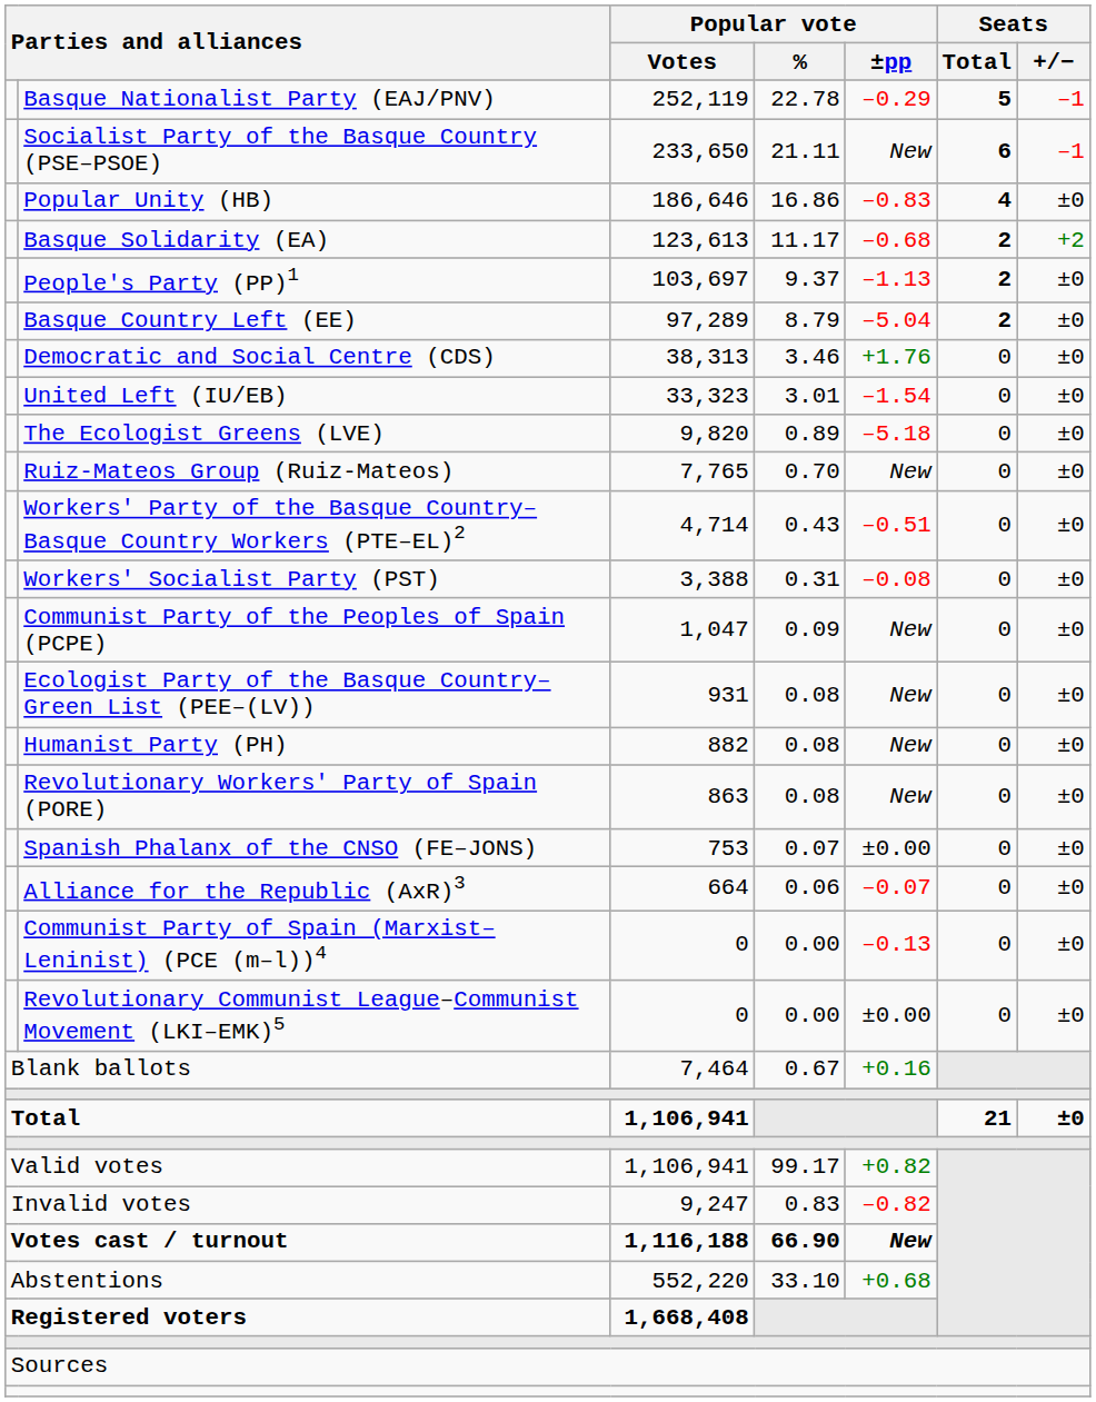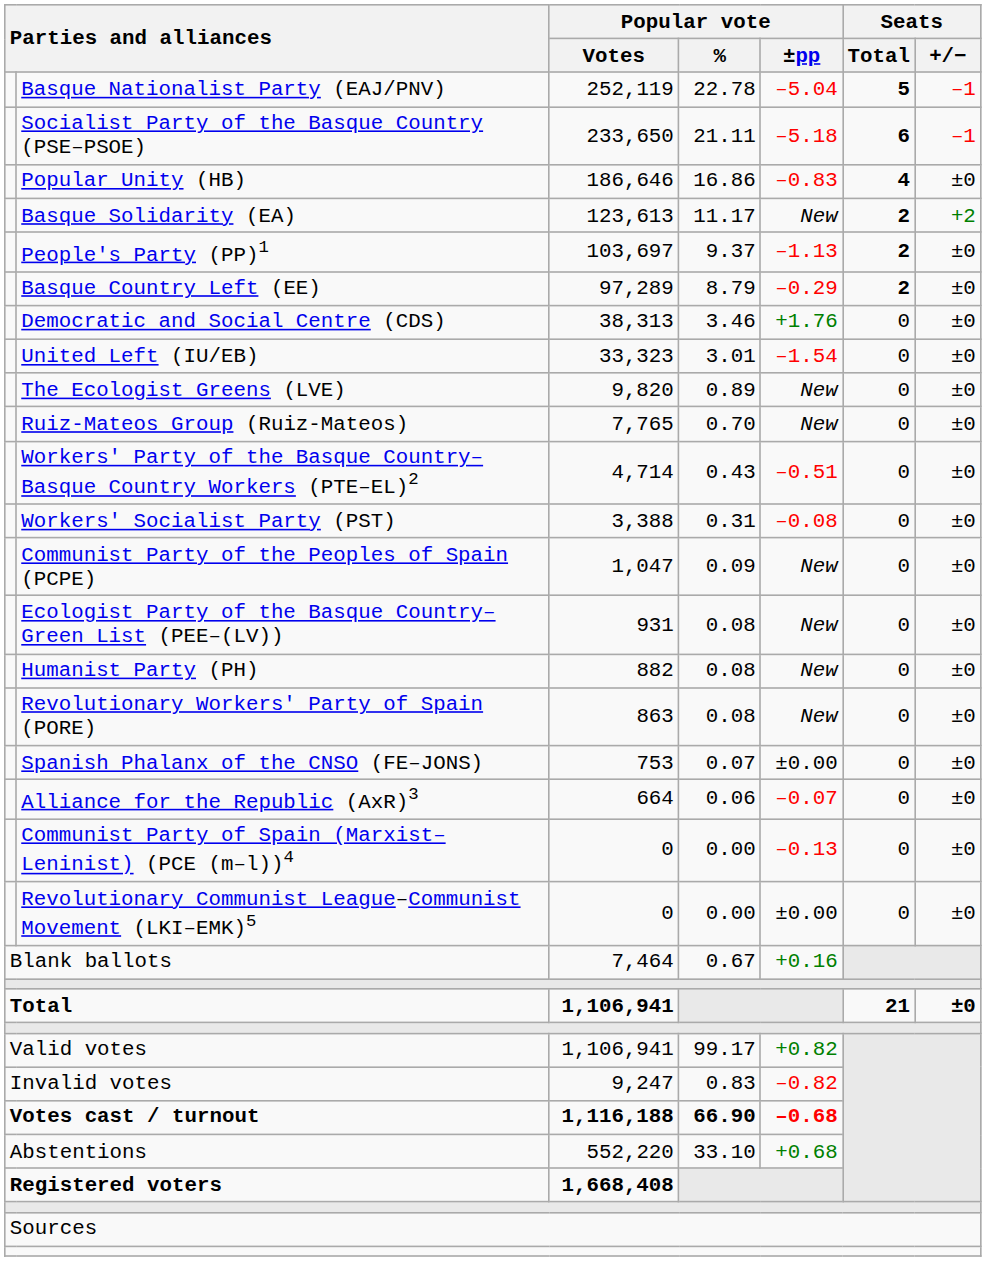Basque Nationalist Party (EAJ/PNV) | Popular vote / ±pp: –0.29 -> –5.04
Socialist Party of the Basque Country (PSE–PSOE) | Popular vote / ±pp: New -> –5.18
Basque Solidarity (EA) | Popular vote / ±pp: –0.68 -> New
Basque Country Left (EE) | Popular vote / ±pp: –5.04 -> –0.29
The Ecologist Greens (LVE) | Popular vote / ±pp: –5.18 -> New
Votes cast / turnout | Popular vote / ±pp: New -> –0.68
